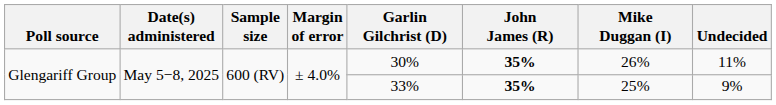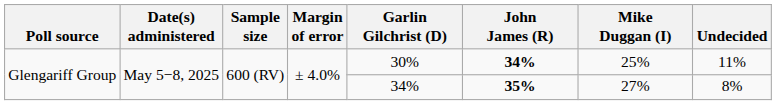row 2 | John James (R): 35% -> 34%
row 2 | Mike Duggan (I): 26% -> 25%
row 3 | Garlin Gilchrist (D): 33% -> 34%
row 3 | Mike Duggan (I): 25% -> 27%
row 3 | Undecided: 9% -> 8%
